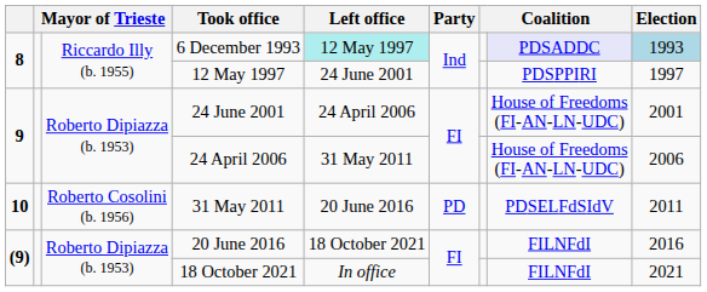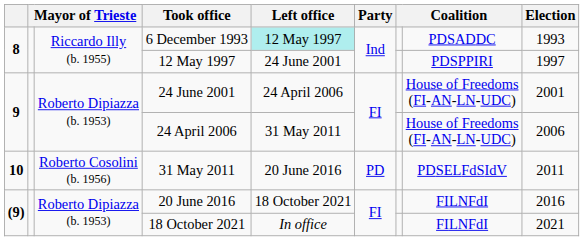6 December 1993 | column 8: lavender background -> no background
6 December 1993 | Election: lightblue background -> no background
